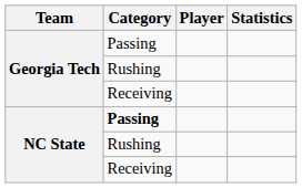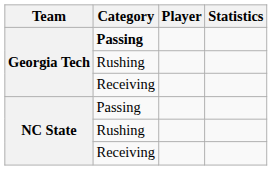Georgia Tech / Passing | Category: normal -> bold
NC State / Passing | Category: bold -> normal
